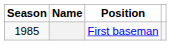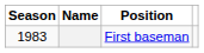First baseman | Season: 1985 -> 1983
